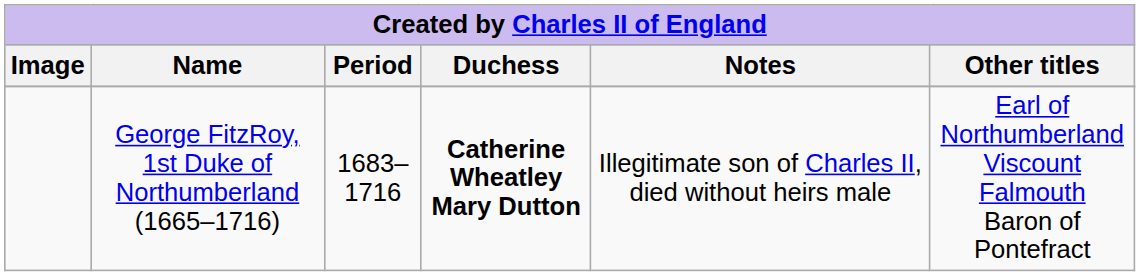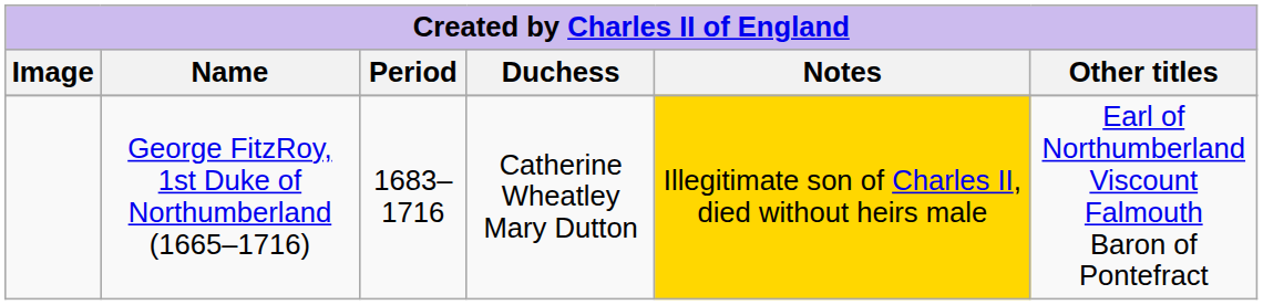George FitzRoy, 1st Duke of Northumberland (1665–1716) | Duchess: bold -> normal
George FitzRoy, 1st Duke of Northumberland (1665–1716) | Notes: no background -> gold background
